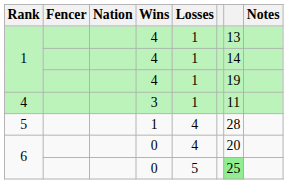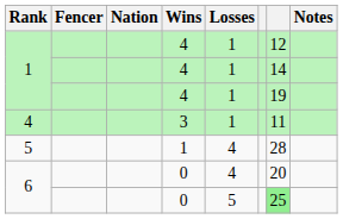row 2 | column 7: 13 -> 12
